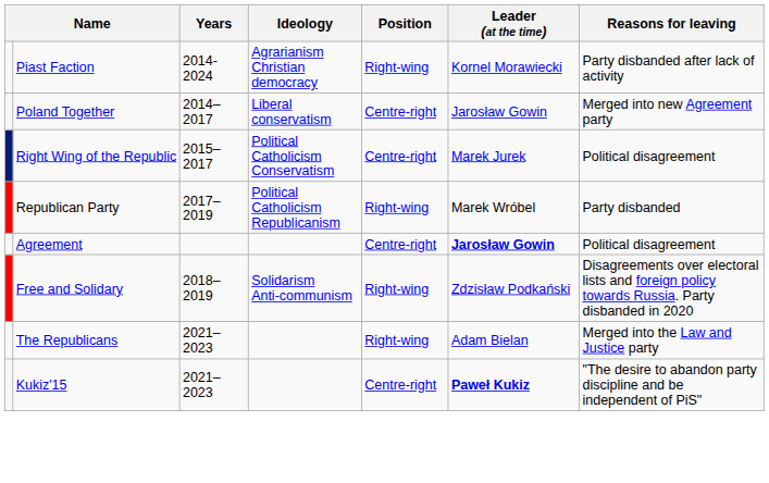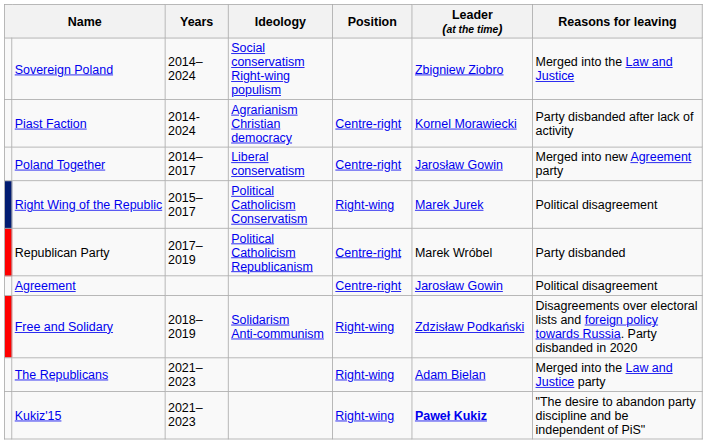+ row: Sovereign Poland | 2014–2024 | Social conservatism Right-wing populism | Zbigniew Ziobro | Merged into the Law and Justice
Piast Faction | Position: Right-wing -> Centre-right
Right Wing of the Republic | Position: Centre-right -> Right-wing
Republican Party | Position: Right-wing -> Centre-right
Agreement | Leader (at the time): bold -> normal
Kukiz'15 | Position: Centre-right -> Right-wing
